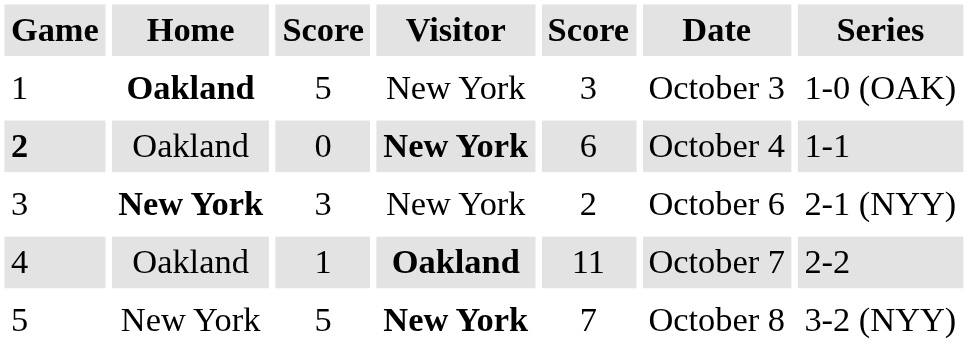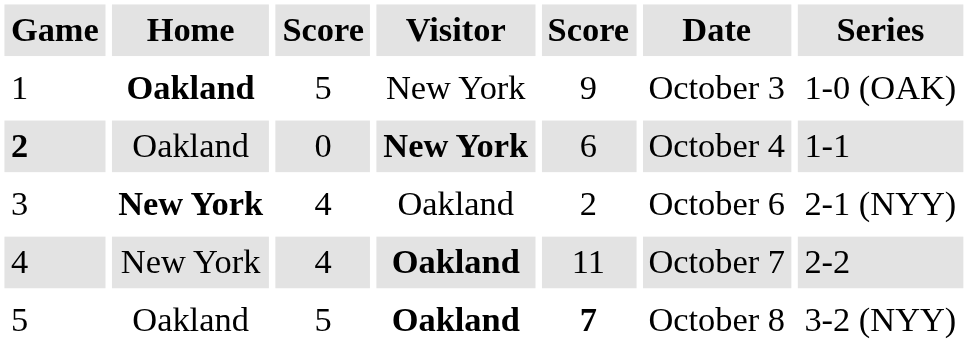row 2 | column 5: 3 -> 9
row 4 | column 3: 3 -> 4
row 4 | Visitor: New York -> Oakland
row 5 | Home: Oakland -> New York
row 5 | column 3: 1 -> 4
row 6 | Home: New York -> Oakland
row 6 | Visitor: New York -> Oakland
row 6 | column 5: normal -> bold
